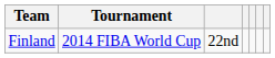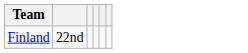- column: Tournament | 2014 FIBA World Cup
